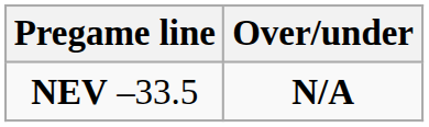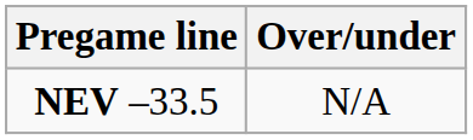NEV –33.5 | Over/under: bold -> normal
